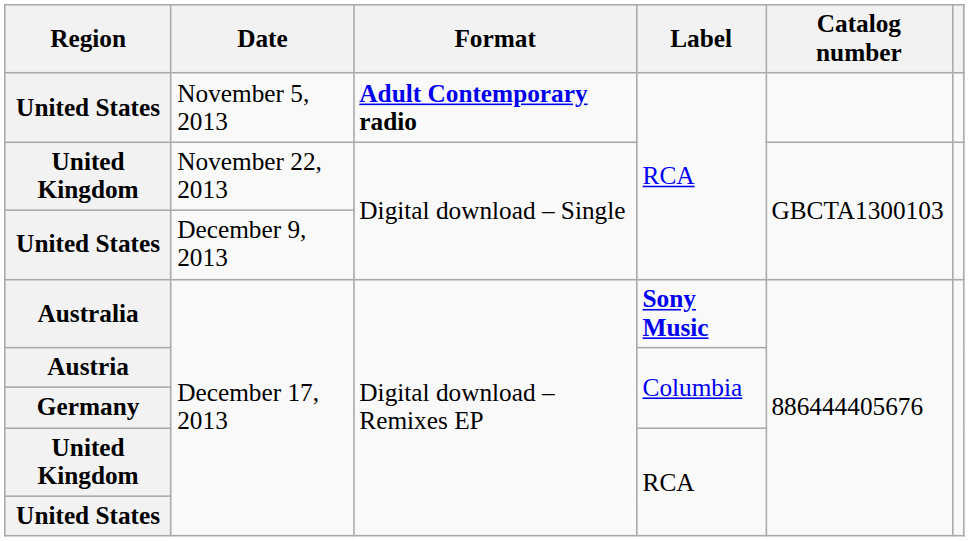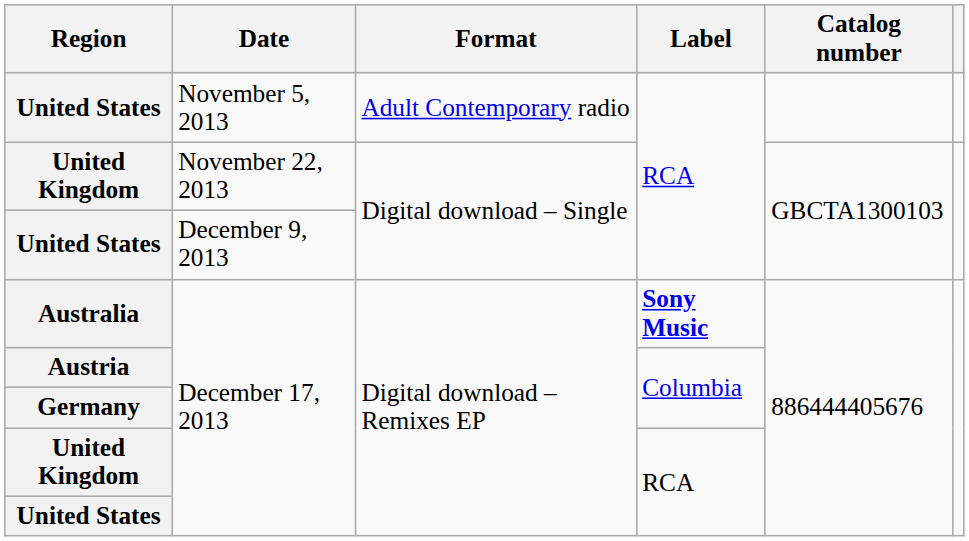United States / November 5, 2013 | Format: bold -> normal
